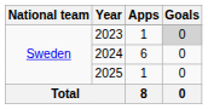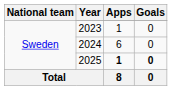2023 | Goals: lightgrey background -> no background
2025 | Apps: normal -> bold
2025 | Goals: normal -> bold
